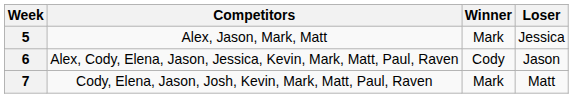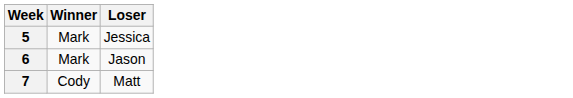- column: Competitors | Alex, Jason, Mark, Matt | Alex, Cody, Elena, Jason, Jessica, Kevin, Mark, Matt, Paul, Raven | Cody, Elena, Jason, Josh, Kevin, Mark, Matt, Paul, Raven
6 | Winner: Cody -> Mark
7 | Winner: Mark -> Cody
